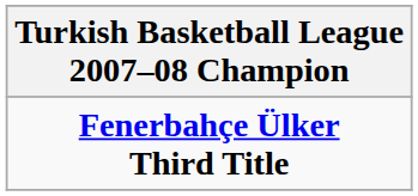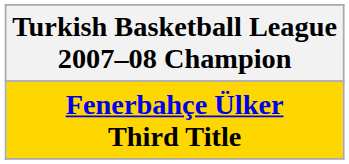row 2 | column 1: no background -> gold background
